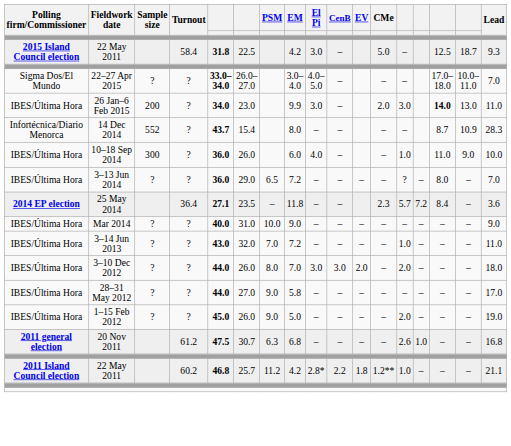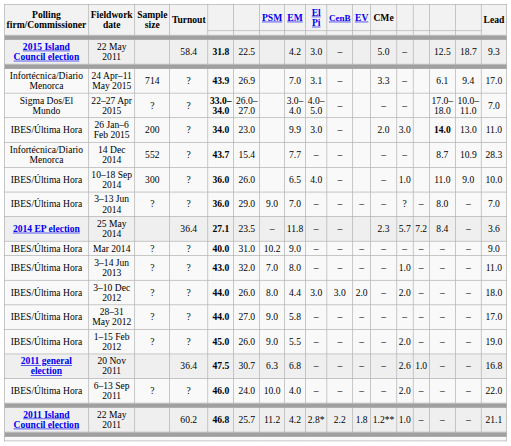+ row: Infortécnica/Diario Menorca | 24 Apr–11 May 2015 | 714 | ? | 43.9 | 26.9 | 7.0 | 3.1 | – | 3.3 | – | 6.1 | 9.4 | 17.0
14 Dec 2014 | EM: 8.0 -> 7.7
10–18 Sep 2014 | EM: 6.0 -> 6.5
3–13 Jun 2014 | PSM: 6.5 -> 9.0
3–13 Jun 2014 | EM: 7.2 -> 7.0
Mar 2014 | PSM: 10.0 -> 10.2
3–14 Jun 2013 | EM: 7.2 -> 8.0
3–10 Dec 2012 | EM: 7.0 -> 4.4
1–15 Feb 2012 | EM: 5.0 -> 5.5
20 Nov 2011 | Turnout: 61.2 -> 36.4
+ row: IBES/Última Hora | 6–13 Sep 2011 | ? | ? | 46.0 | 24.0 | 10.0 | 4.0 | – | – | – | – | 2.0 | – | – | – | 22.0
